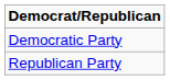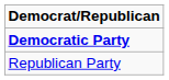row 2 | column 1: normal -> bold
